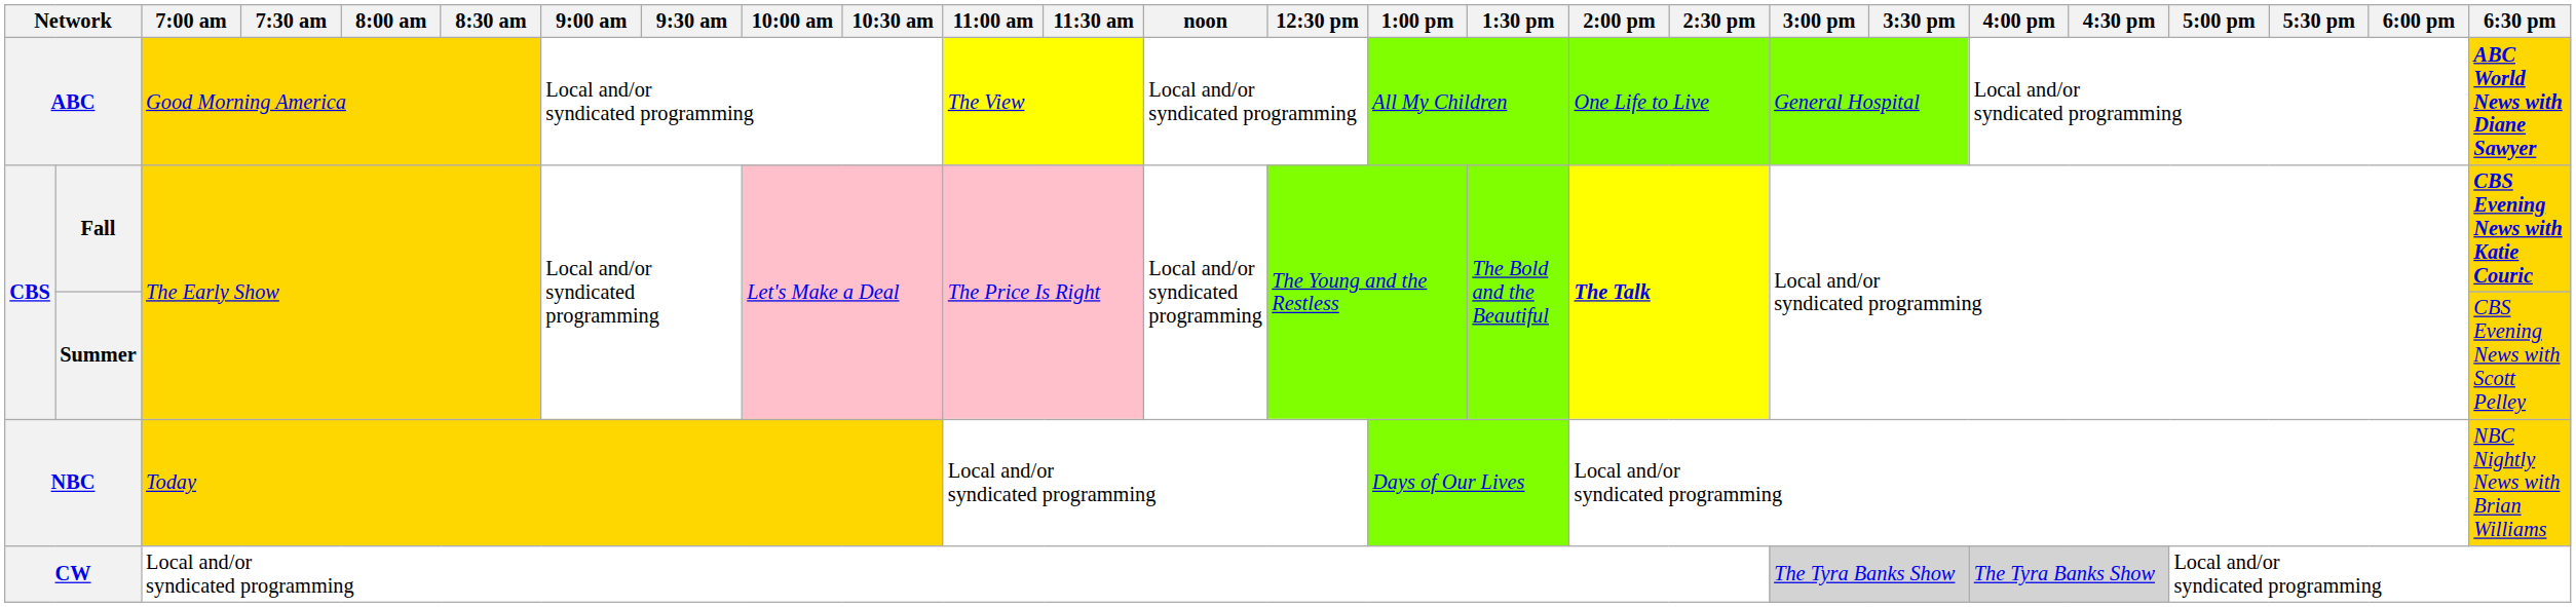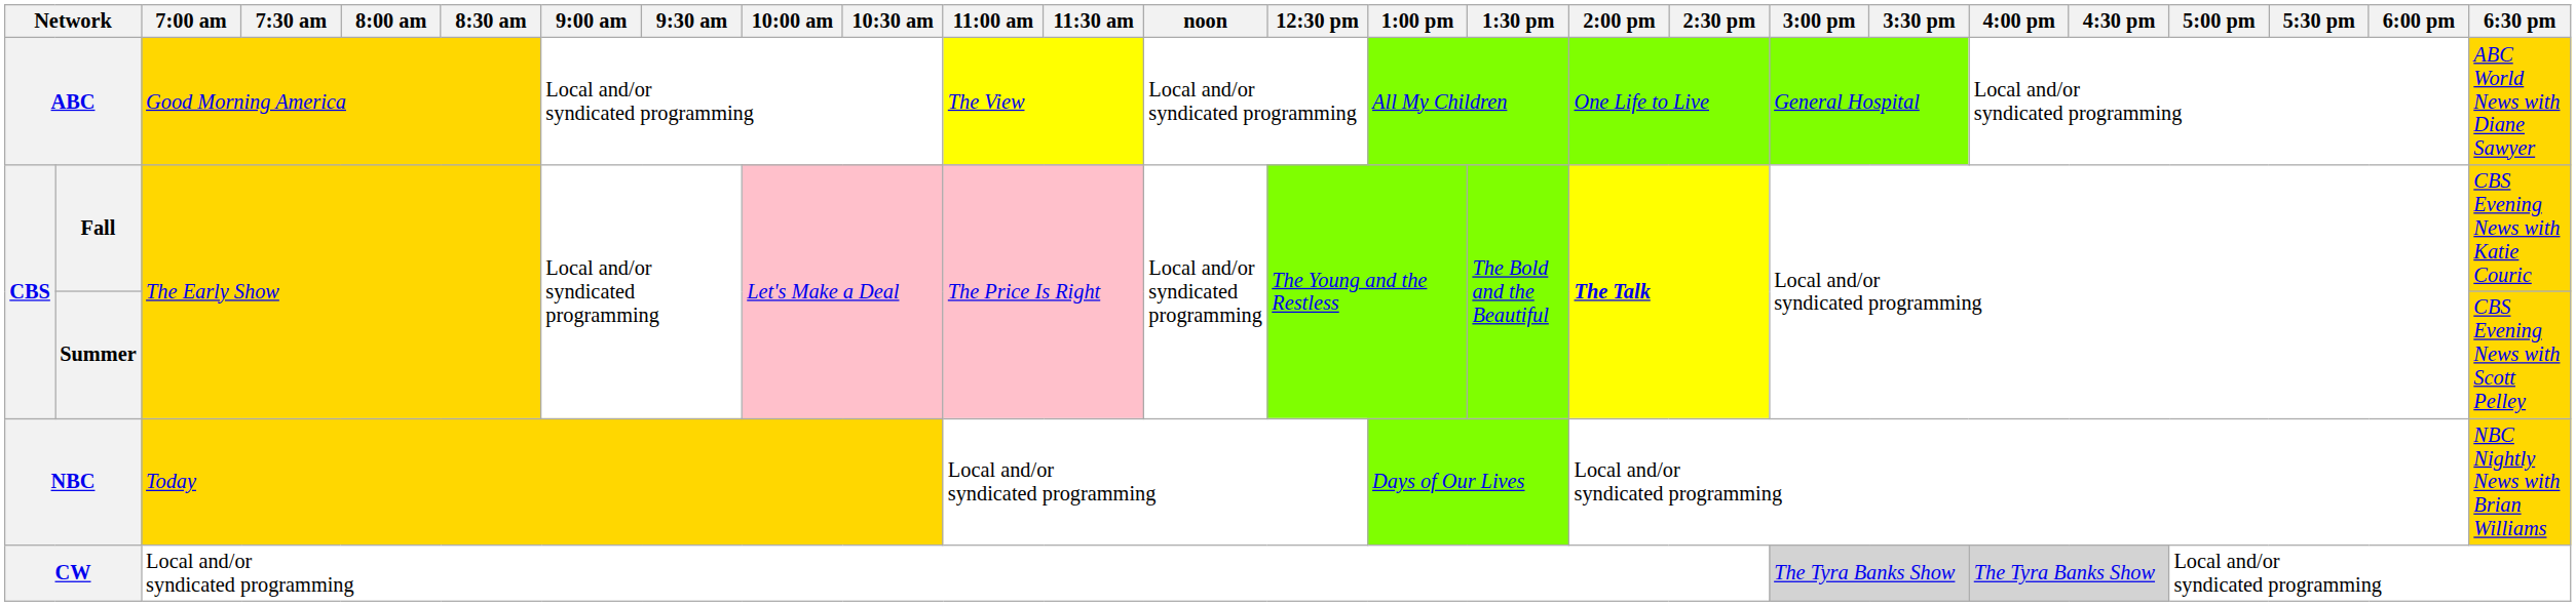ABC | 6:30 pm: bold -> normal
Fall | 6:30 pm: bold -> normal
